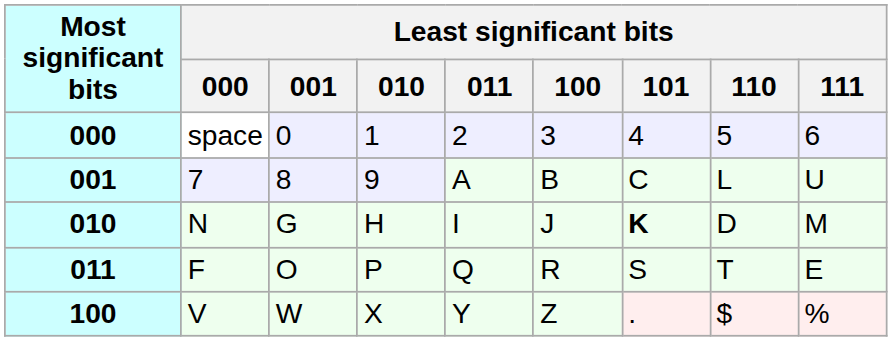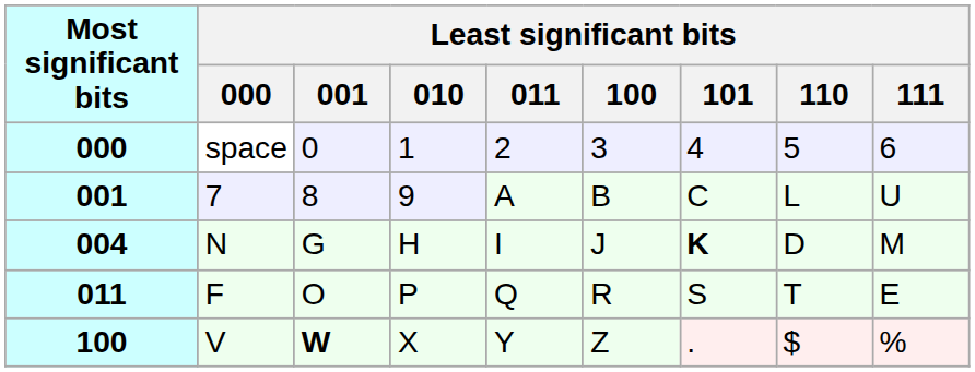row 5 | Most significant bits: 010 -> 004
row 7 | Least significant bits / 001: normal -> bold
